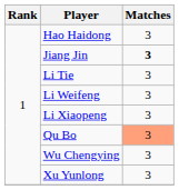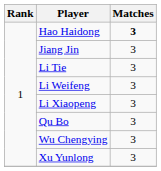Hao Haidong | Matches: normal -> bold
Jiang Jin | Matches: bold -> normal
Qu Bo | Matches: lightsalmon background -> no background
